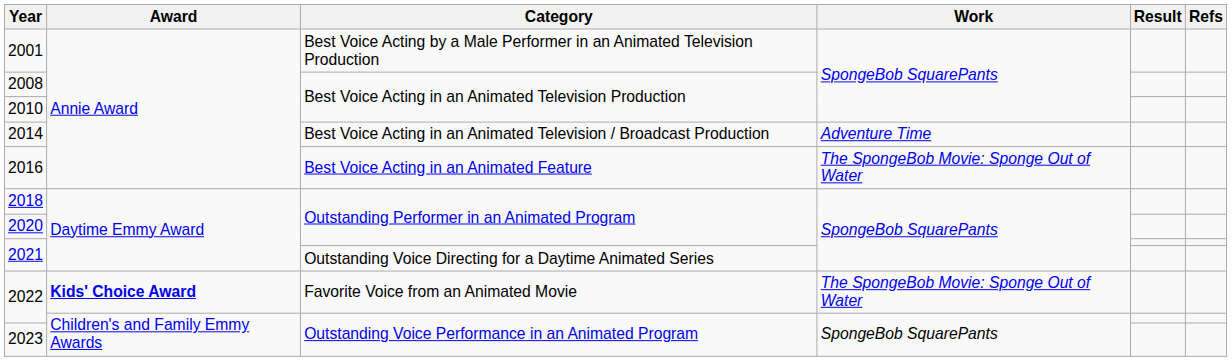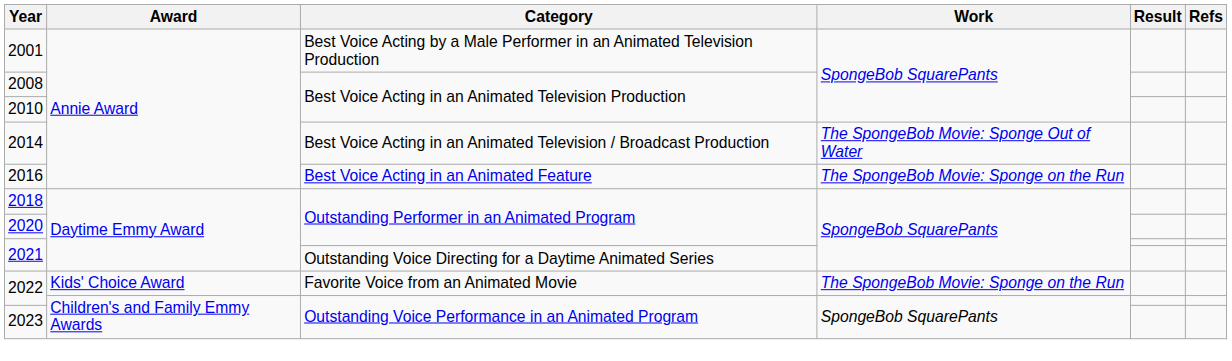2014 | Work: Adventure Time -> The SpongeBob Movie: Sponge Out of Water
2016 | Work: The SpongeBob Movie: Sponge Out of Water -> The SpongeBob Movie: Sponge on the Run
2022 / Favorite Voice from an Animated Movie | Award: bold -> normal
2022 / Favorite Voice from an Animated Movie | Work: The SpongeBob Movie: Sponge Out of Water -> The SpongeBob Movie: Sponge on the Run
